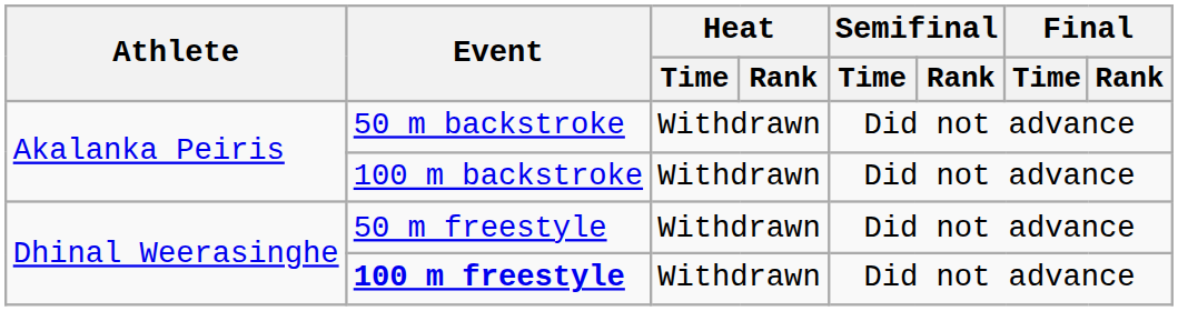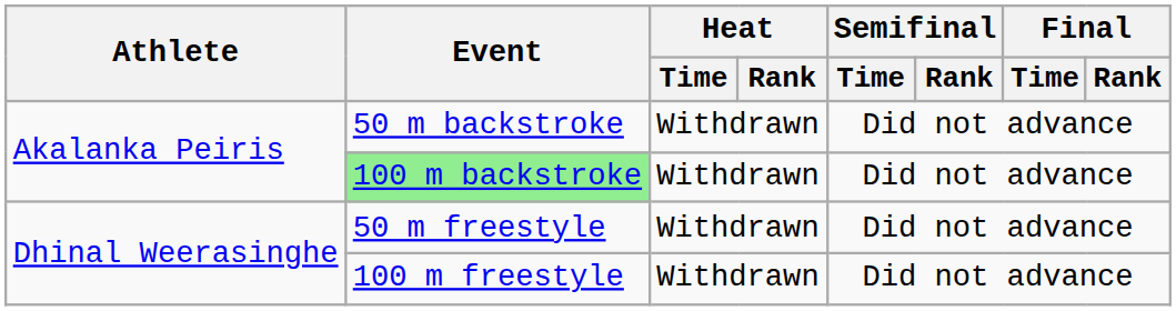100 m backstroke | Event: no background -> lightgreen background
100 m freestyle | Event: bold -> normal
